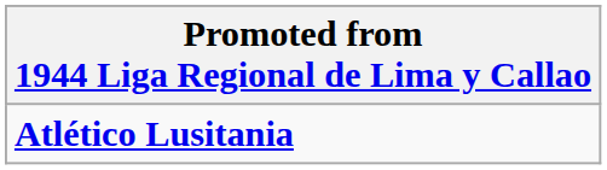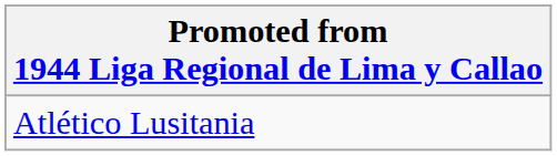row 2 | column 1: bold -> normal
